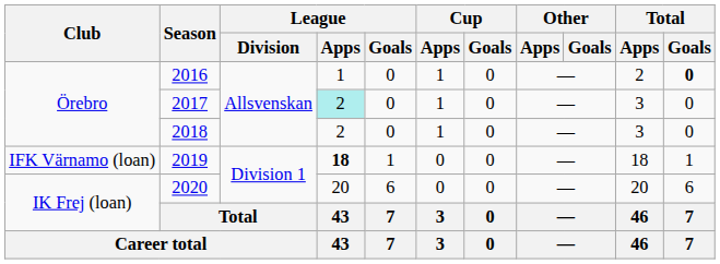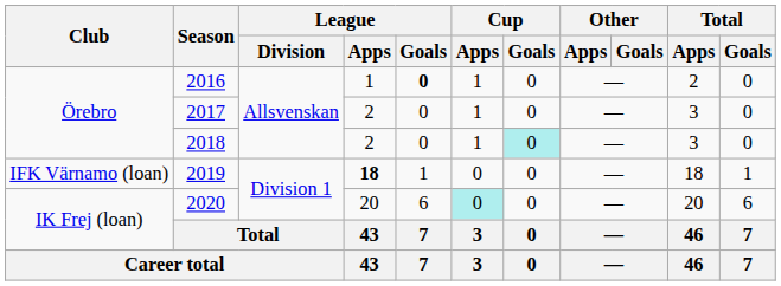2016 | League / Goals: normal -> bold
2016 | Total / Goals: bold -> normal
2017 | League / Apps: paleturquoise background -> no background
2018 | Cup / Goals: no background -> paleturquoise background
2020 | Cup / Apps: no background -> paleturquoise background
